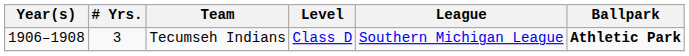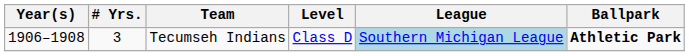Tecumseh Indians | League: no background -> lightblue background
